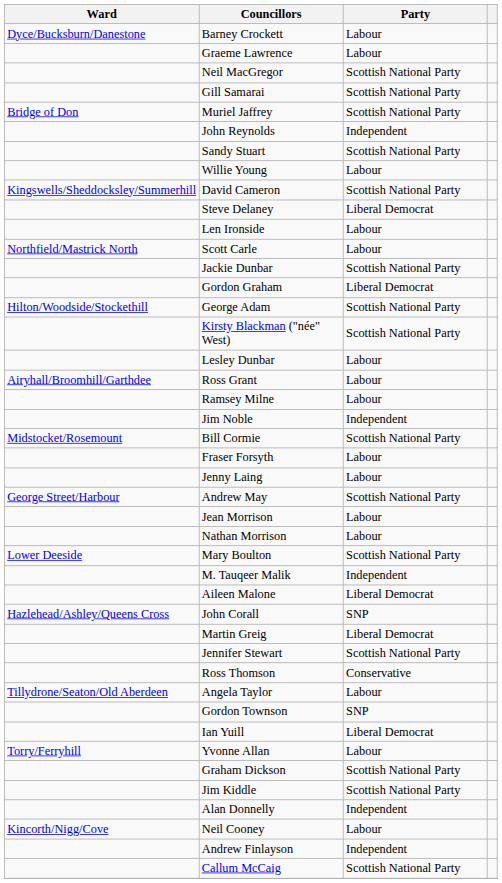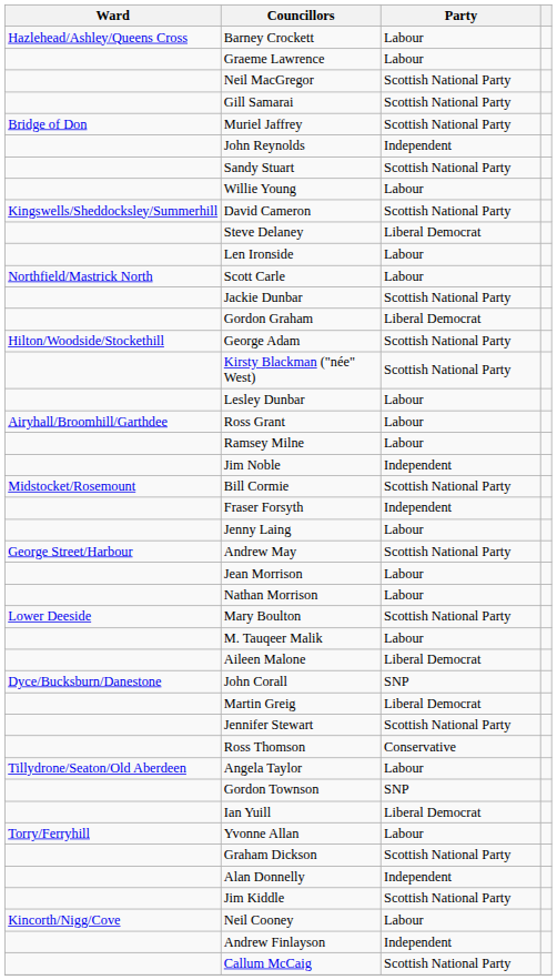Barney Crockett | Ward: Dyce/Bucksburn/Danestone -> Hazlehead/Ashley/Queens Cross
Fraser Forsyth | Party: Labour -> Independent
M. Tauqeer Malik | Party: Independent -> Labour
John Corall | Ward: Hazlehead/Ashley/Queens Cross -> Dyce/Bucksburn/Danestone
rows swapped: Alan Donnelly <-> Jim Kiddle
